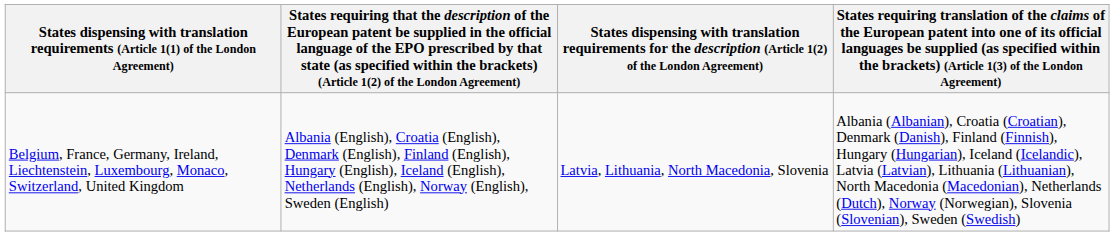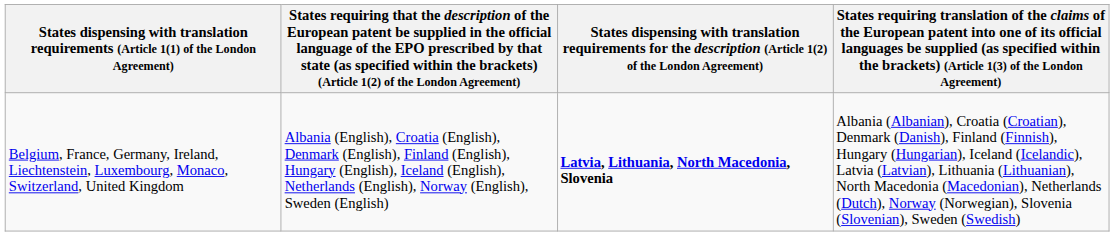row 2 | column 3: normal -> bold
